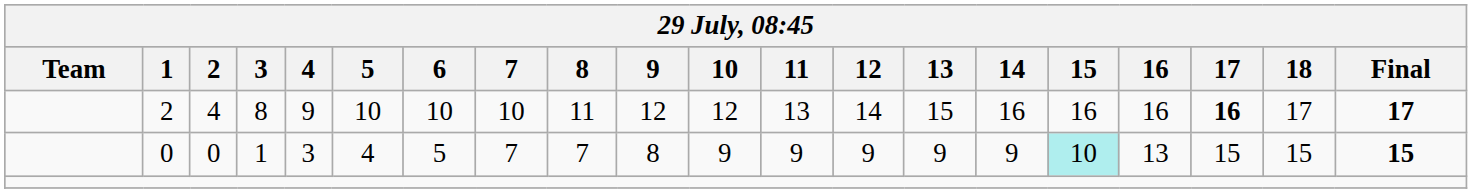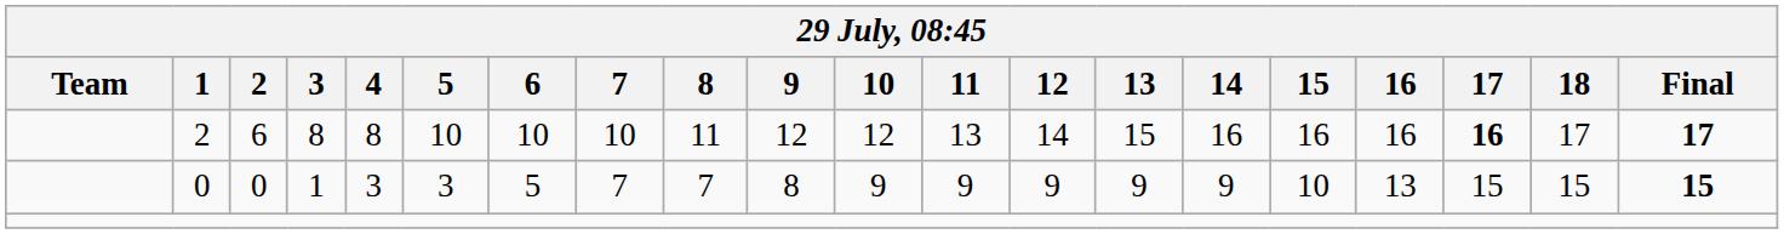row 3 | 2: 4 -> 6
row 3 | 4: 9 -> 8
row 4 | 5: 4 -> 3
row 4 | 15: paleturquoise background -> no background
